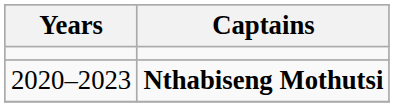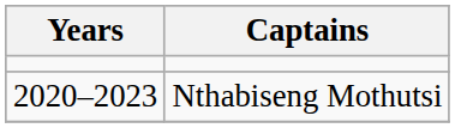row 3 | Captains: bold -> normal
